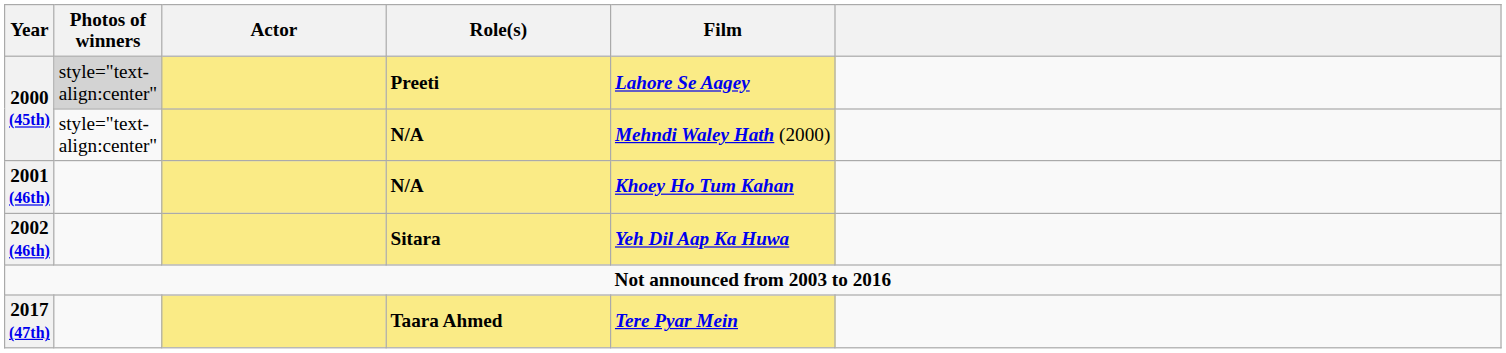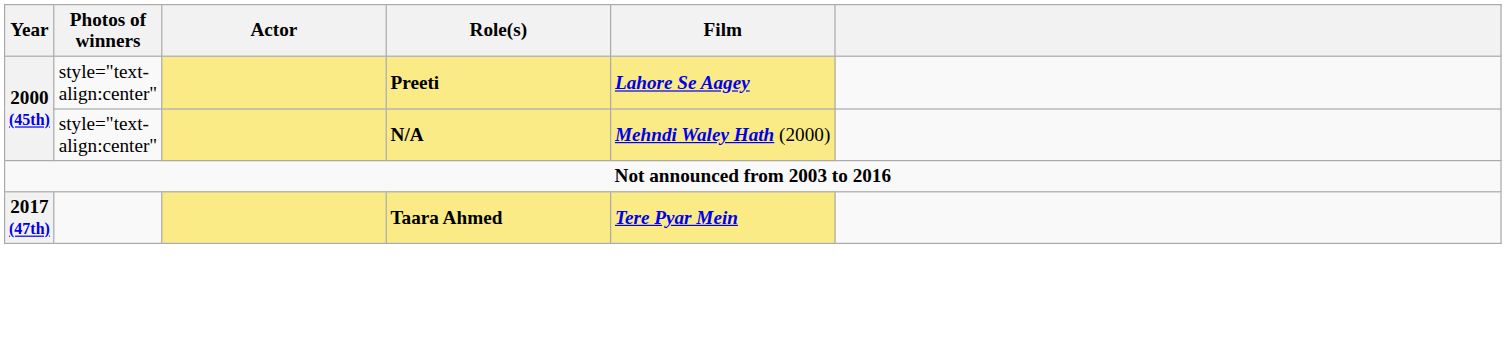2000 (45th) / Preeti | Photos of winners: lightgrey background -> no background
- row: 2001 (46th) | N/A | Khoey Ho Tum Kahan
- row: 2002 (46th) | Sitara | Yeh Dil Aap Ka Huwa
